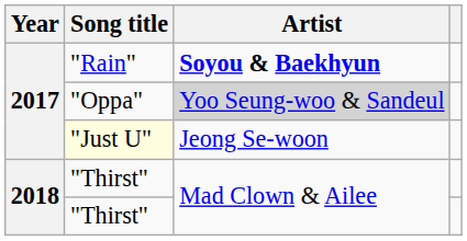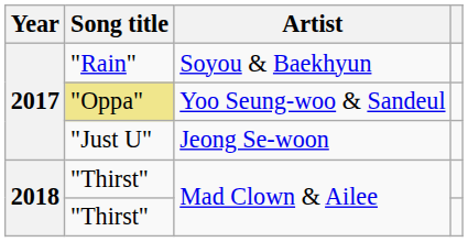"Rain" | Artist: bold -> normal
"Oppa" | Song title: no background -> khaki background
"Oppa" | Artist: lightgrey background -> no background
"Just U" | Song title: lightyellow background -> no background
